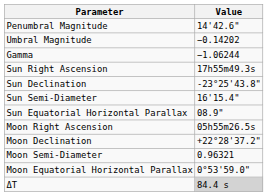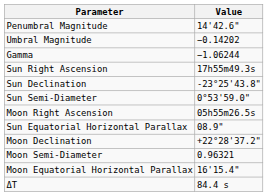Sun Semi-Diameter | Value: 16'15.4" -> 0°53'59.0"
rows swapped: Sun Equatorial Horizontal Parallax <-> Moon Right Ascension
Moon Equatorial Horizontal Parallax | Value: 0°53'59.0" -> 16'15.4"
ΔT | Value: lightgrey background -> no background
